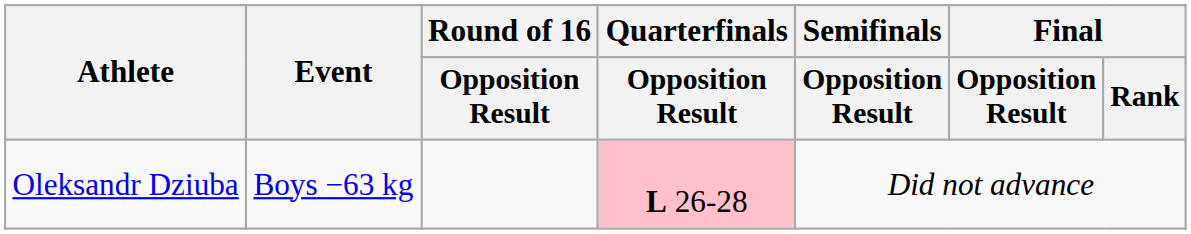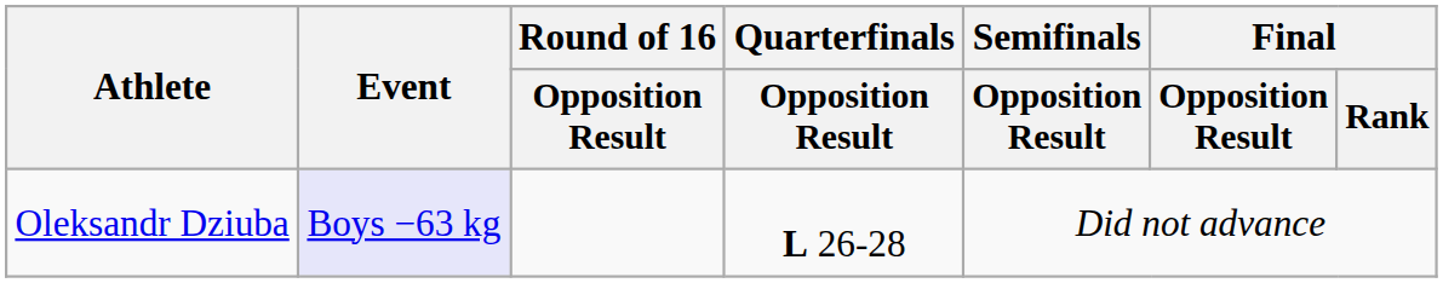Oleksandr Dziuba | Event: no background -> lavender background
Oleksandr Dziuba | Quarterfinals / Opposition Result: pink background -> no background
